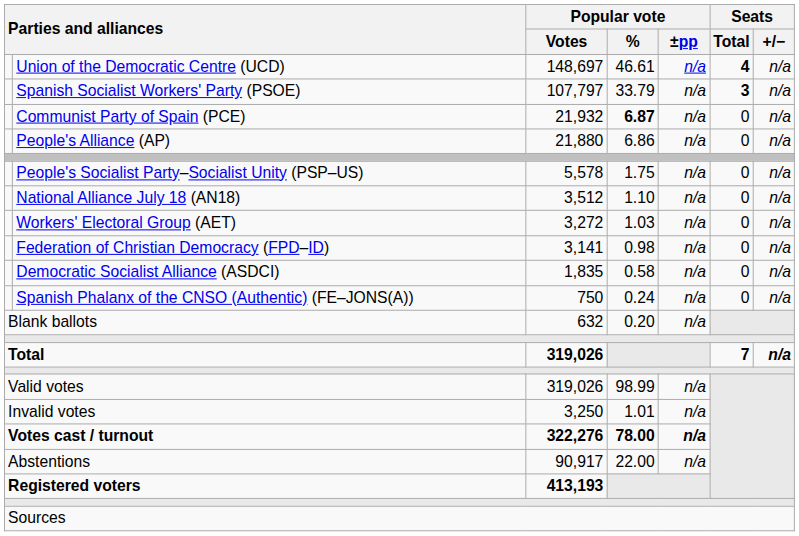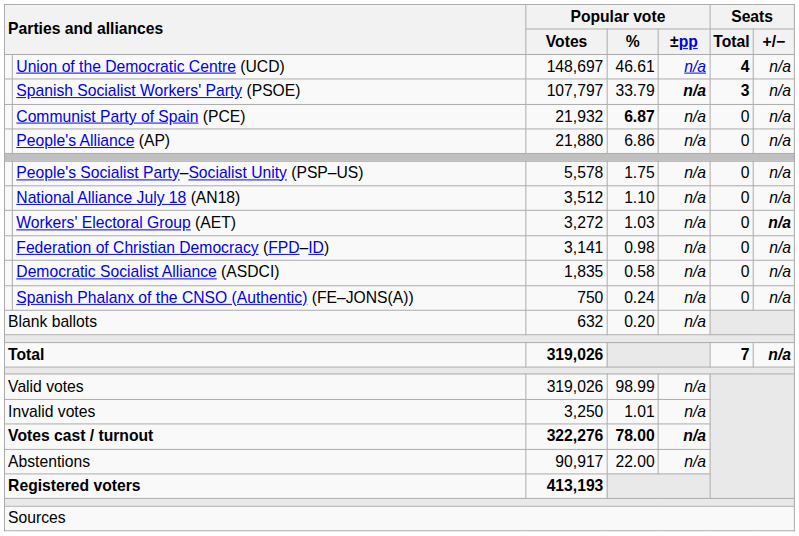Spanish Socialist Workers' Party (PSOE) | Popular vote / ±pp: normal -> bold
Workers' Electoral Group (AET) | Seats / +/−: normal -> bold
